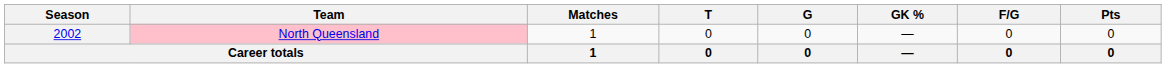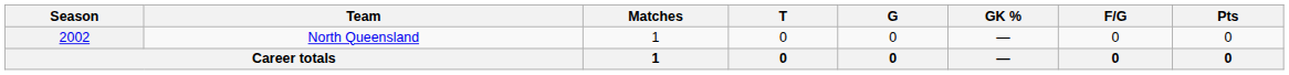2002 | Team: pink background -> no background
